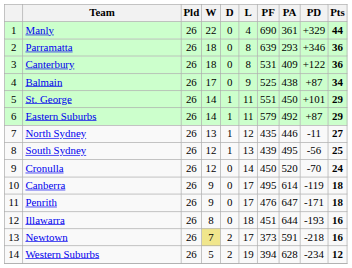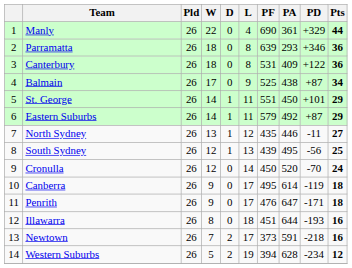Newtown | W: khaki background -> no background
